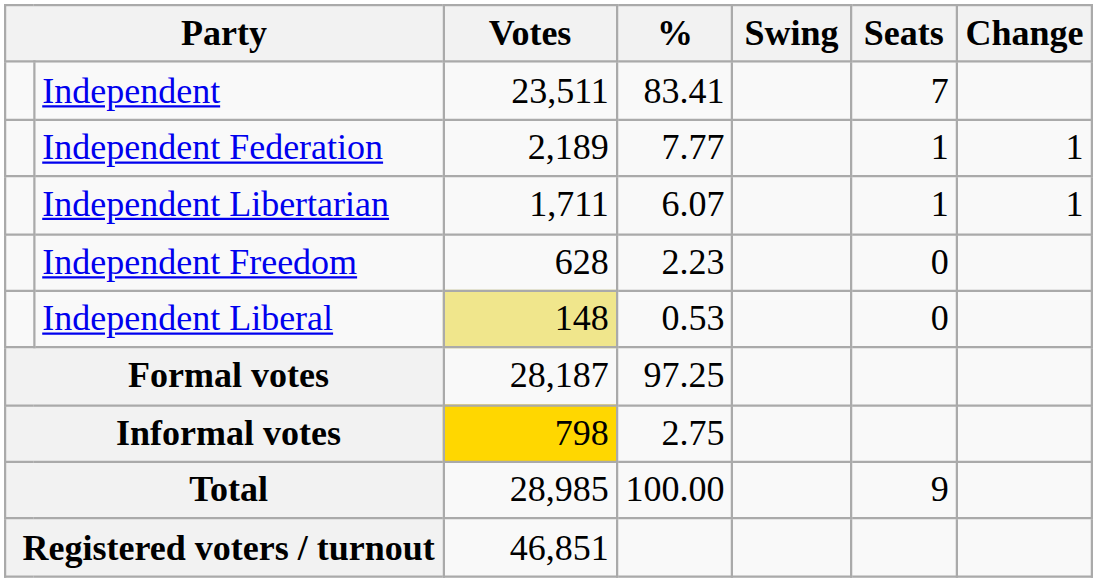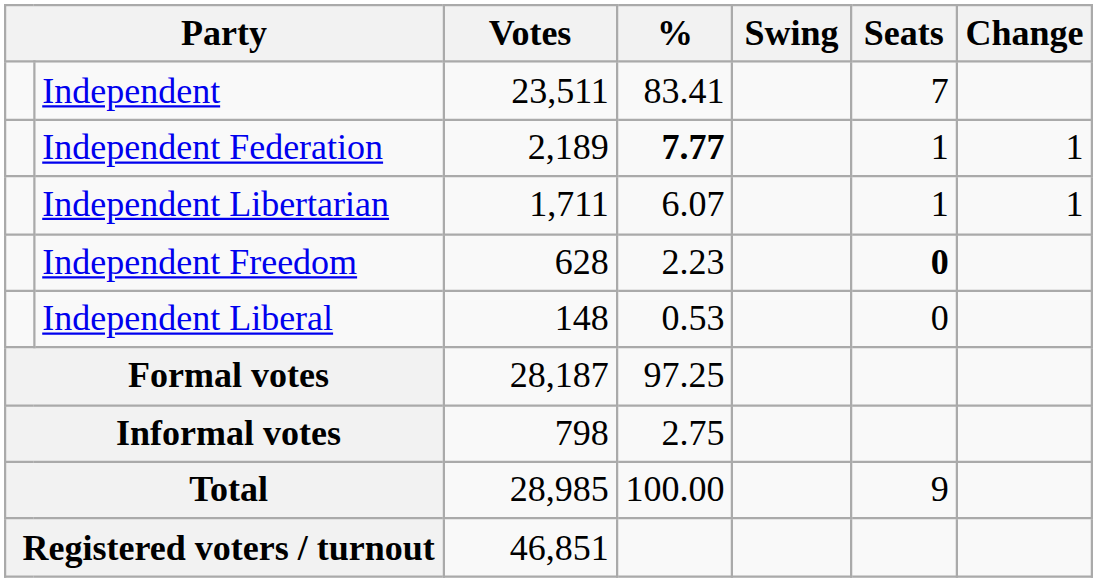Independent Federation | %: normal -> bold
Independent Freedom | Seats: normal -> bold
Independent Liberal | Votes: khaki background -> no background
Informal votes | Votes: gold background -> no background
